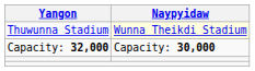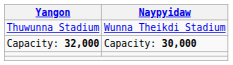row 2 | Naypyidaw: lightyellow background -> no background
